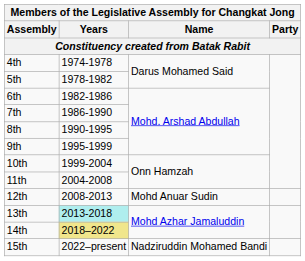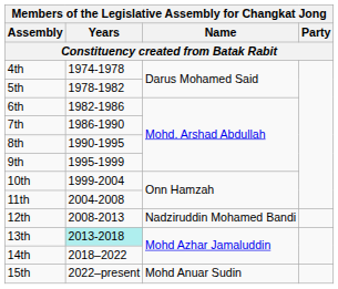12th | Name: Mohd Anuar Sudin -> Nadziruddin Mohamed Bandi
14th | Years: khaki background -> no background
15th | Name: Nadziruddin Mohamed Bandi -> Mohd Anuar Sudin
